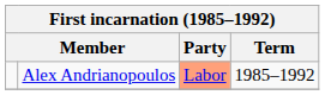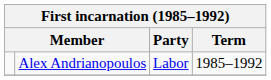Alex Andrianopoulos | Party: lightsalmon background -> no background
